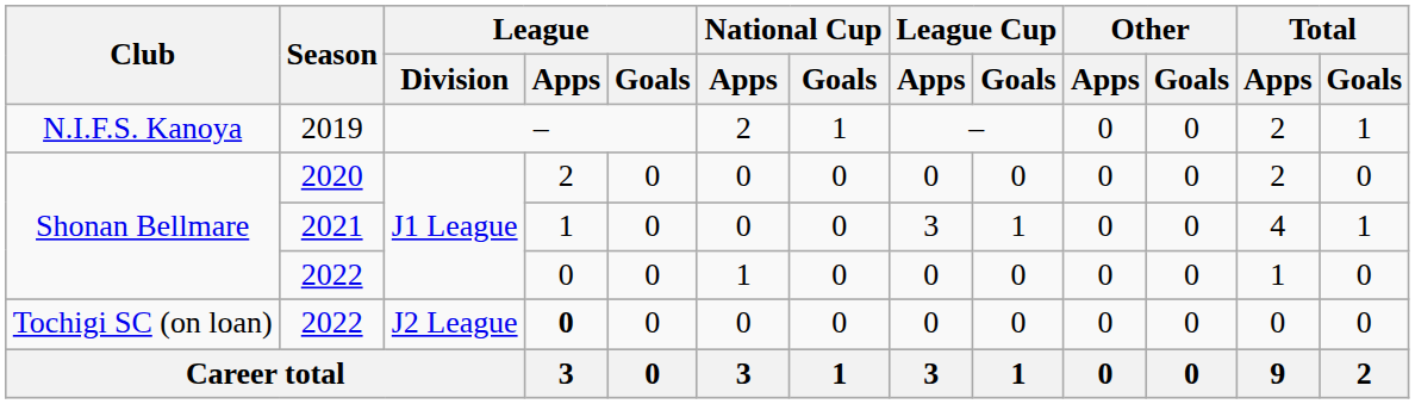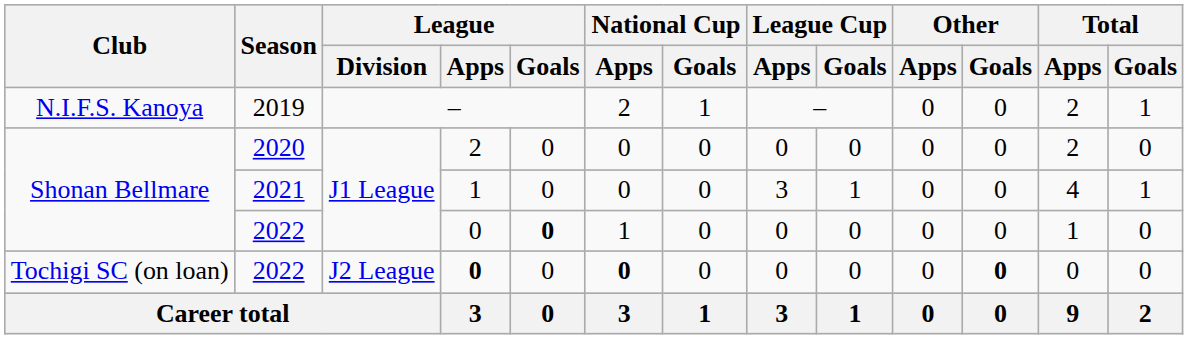Shonan Bellmare / 2022 | League / Goals: normal -> bold
Tochigi SC (on loan) / 2022 | National Cup / Apps: normal -> bold
Tochigi SC (on loan) / 2022 | Other / Goals: normal -> bold
